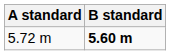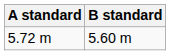5.72 m | B standard: bold -> normal
